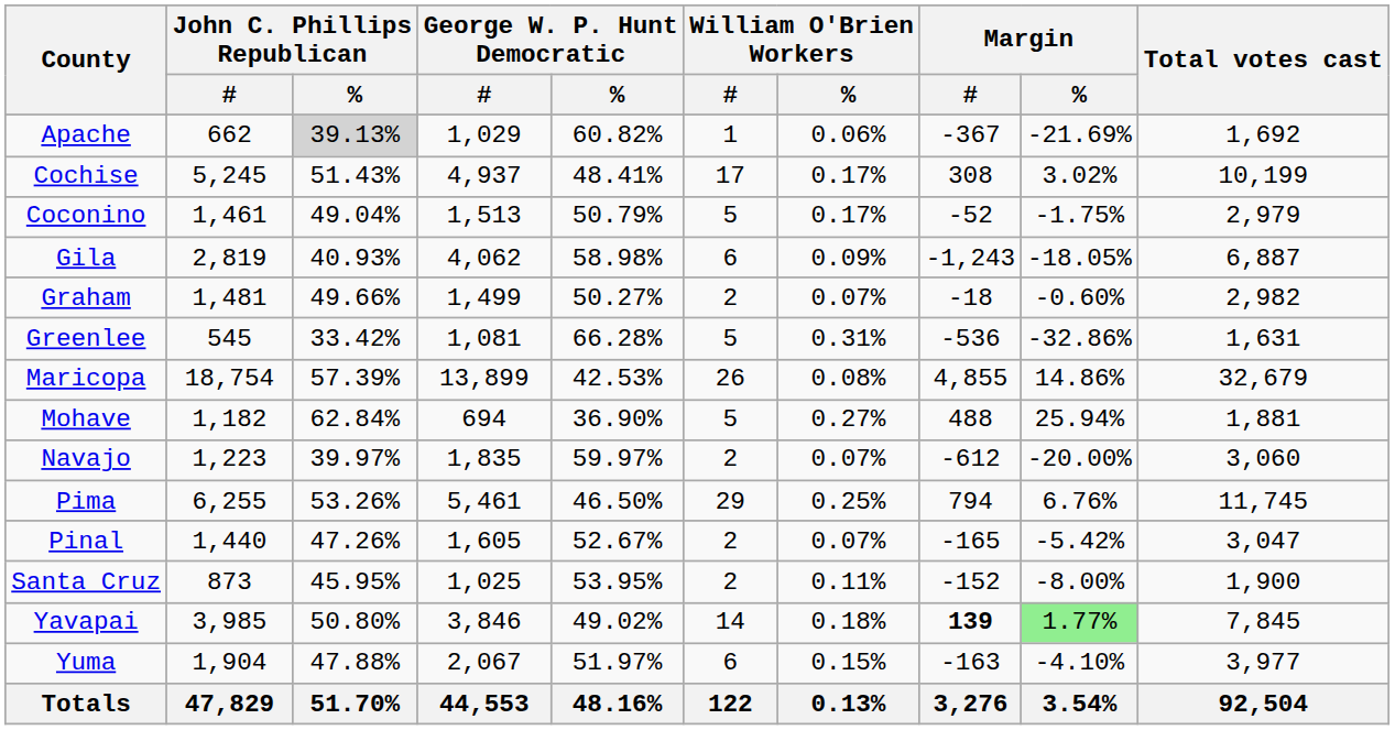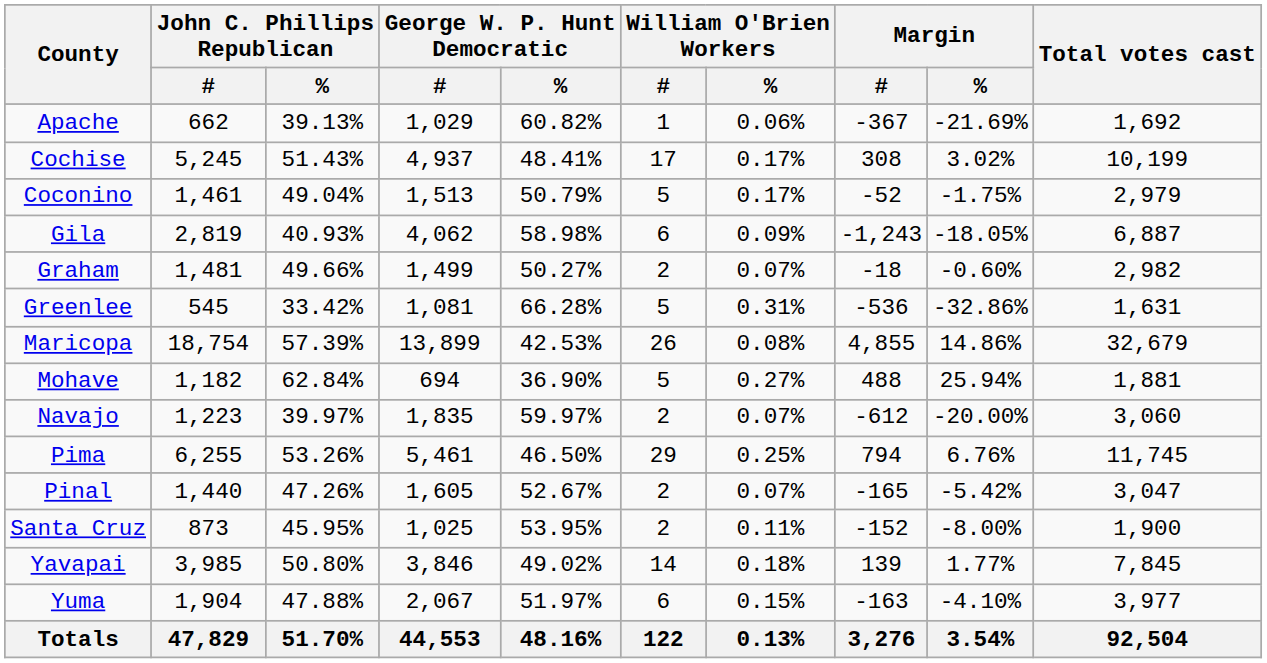Apache | John C. Phillips Republican / %: lightgrey background -> no background
Yavapai | Margin / #: bold -> normal
Yavapai | Margin / %: lightgreen background -> no background
